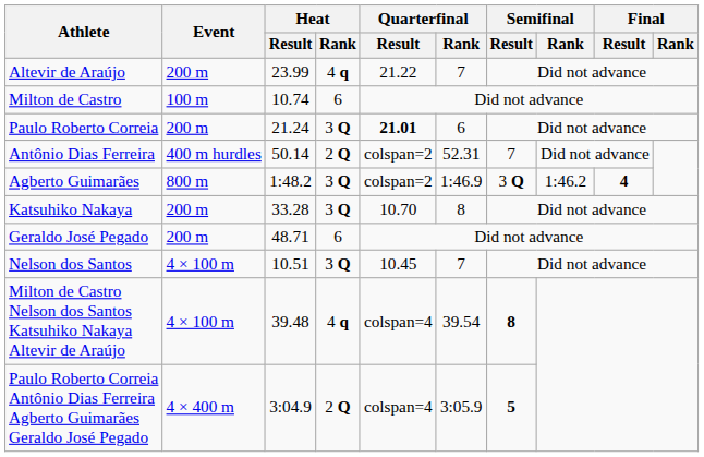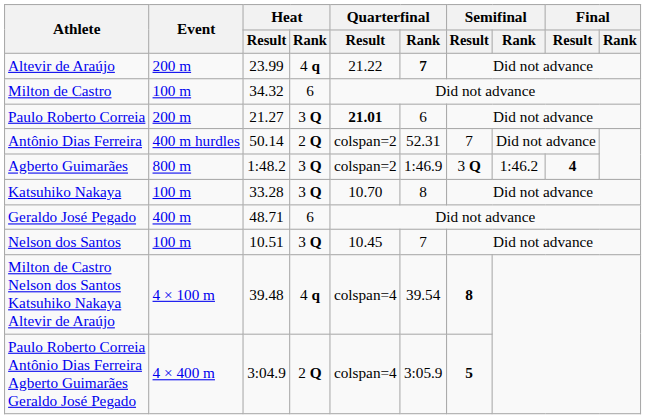Altevir de Araújo | Quarterfinal / Rank: normal -> bold
Milton de Castro | Heat / Result: 10.74 -> 34.32
Paulo Roberto Correia | Heat / Result: 21.24 -> 21.27
Katsuhiko Nakaya | Event: 200 m -> 100 m
Geraldo José Pegado | Event: 200 m -> 400 m
Nelson dos Santos | Event: 4 × 100 m -> 100 m
